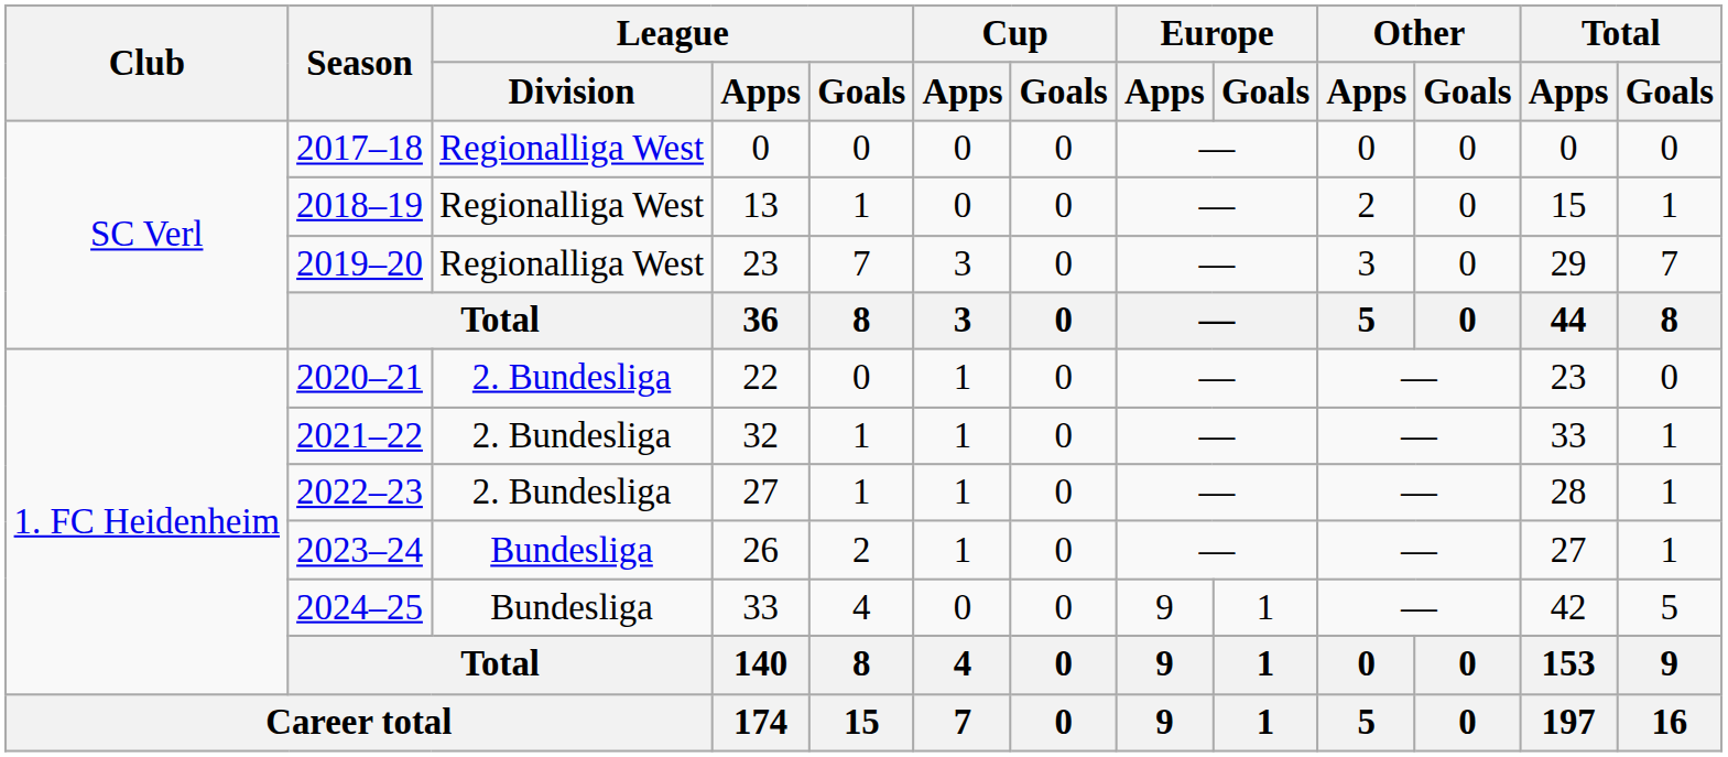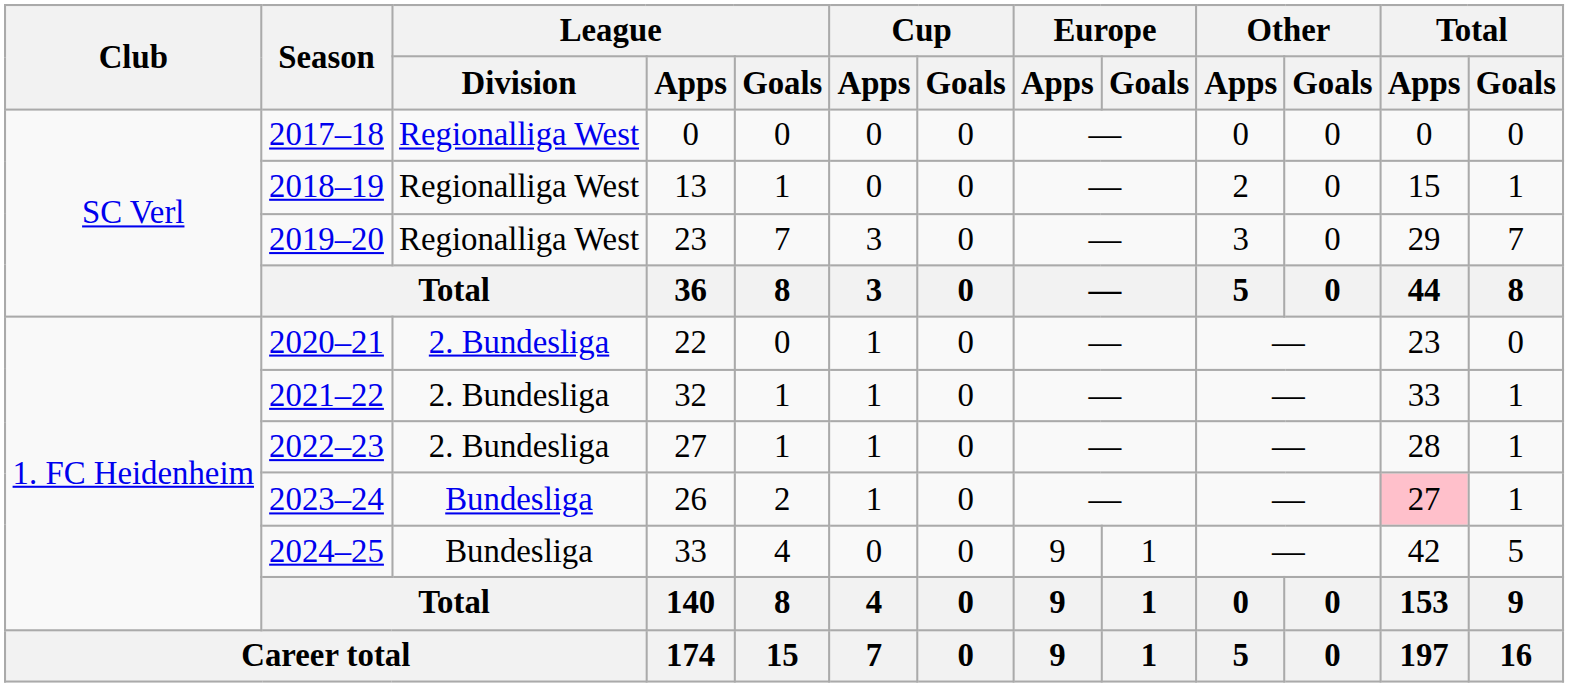2023–24 | Total / Apps: no background -> pink background
